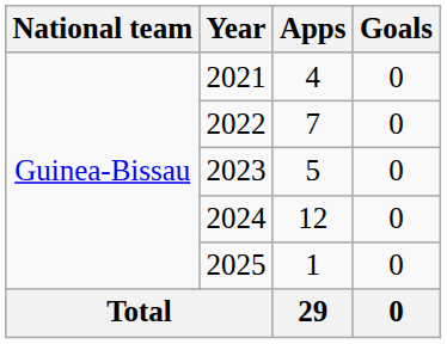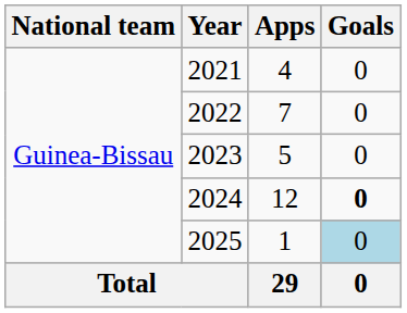2024 | Goals: normal -> bold
2025 | Goals: no background -> lightblue background
